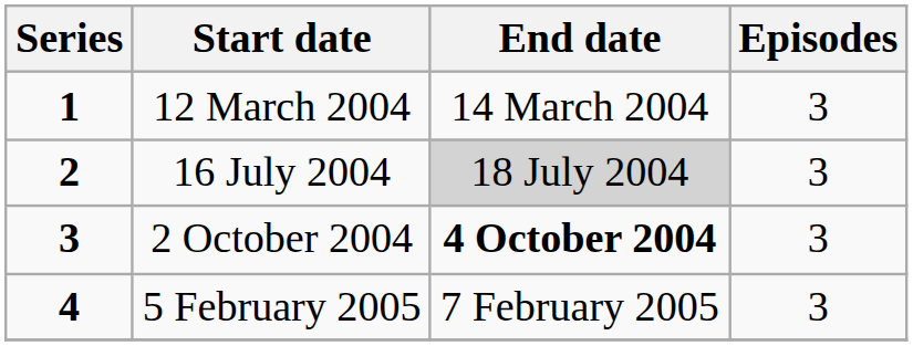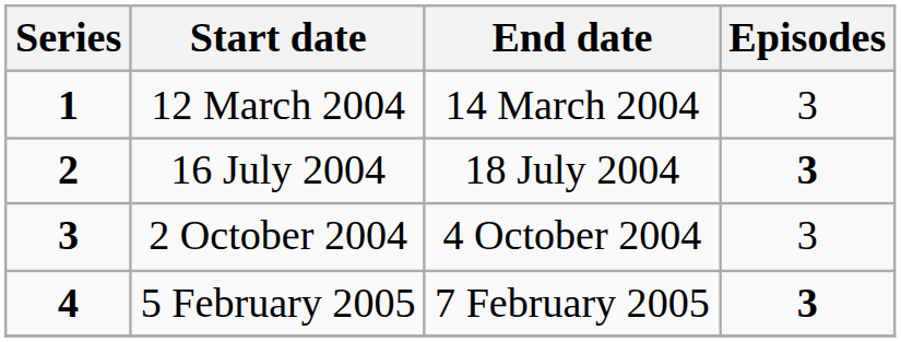16 July 2004 | End date: lightgrey background -> no background
16 July 2004 | Episodes: normal -> bold
2 October 2004 | End date: bold -> normal
5 February 2005 | Episodes: normal -> bold
